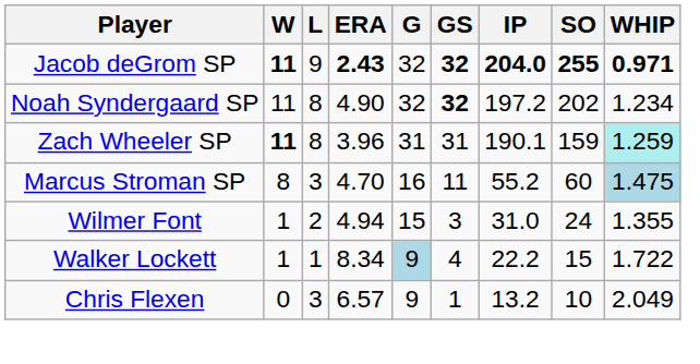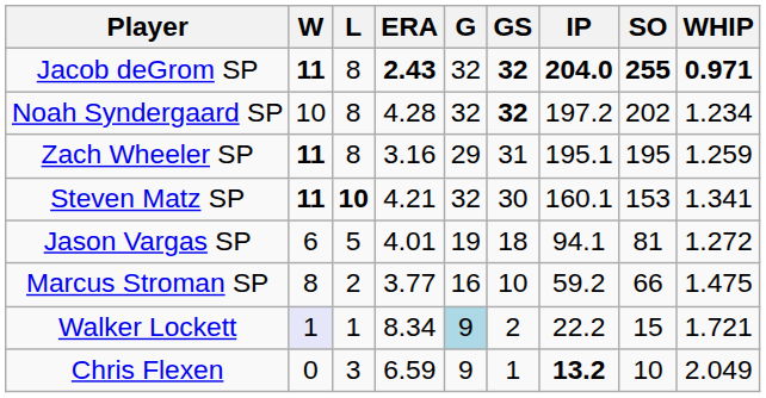Jacob deGrom SP | L: 9 -> 8
Noah Syndergaard SP | W: 11 -> 10
Noah Syndergaard SP | ERA: 4.90 -> 4.28
Zach Wheeler SP | ERA: 3.96 -> 3.16
Zach Wheeler SP | G: 31 -> 29
Zach Wheeler SP | IP: 190.1 -> 195.1
Zach Wheeler SP | SO: 159 -> 195
Zach Wheeler SP | WHIP: paleturquoise background -> no background
+ row: Steven Matz SP | 11 | 10 | 4.21 | 32 | 30 | 160.1 | 153 | 1.341
+ row: Jason Vargas SP | 6 | 5 | 4.01 | 19 | 18 | 94.1 | 81 | 1.272
Marcus Stroman SP | L: 3 -> 2
Marcus Stroman SP | ERA: 4.70 -> 3.77
Marcus Stroman SP | GS: 11 -> 10
Marcus Stroman SP | IP: 55.2 -> 59.2
Marcus Stroman SP | SO: 60 -> 66
Marcus Stroman SP | WHIP: lightblue background -> no background
- row: Wilmer Font | 1 | 2 | 4.94 | 15 | 3 | 31.0 | 24 | 1.355
Walker Lockett | W: no background -> lavender background
Walker Lockett | GS: 4 -> 2
Walker Lockett | WHIP: 1.722 -> 1.721
Chris Flexen | ERA: 6.57 -> 6.59
Chris Flexen | IP: normal -> bold
